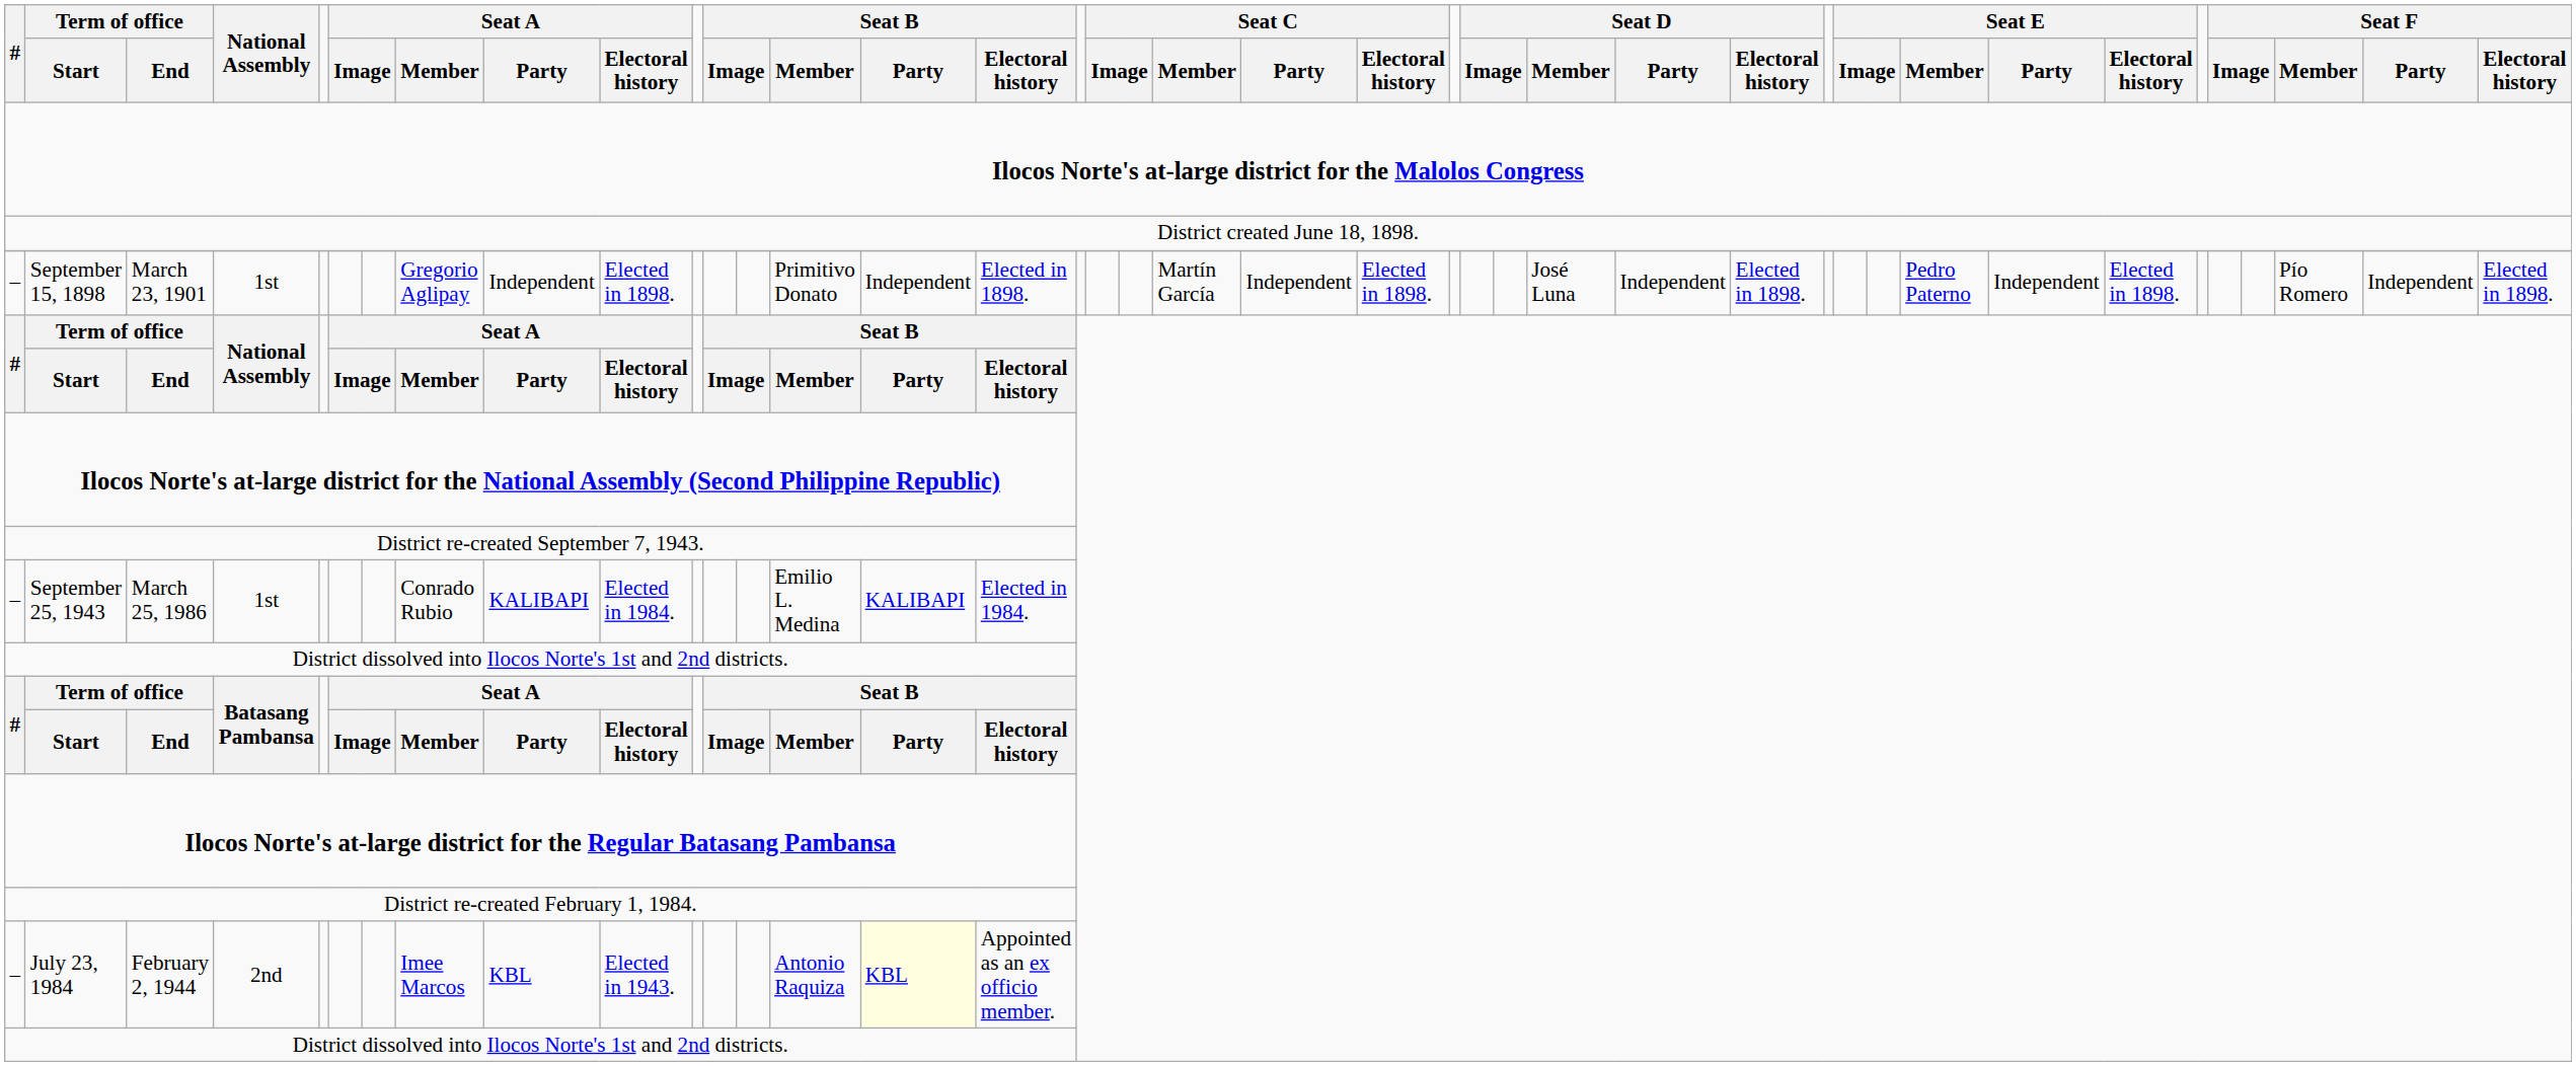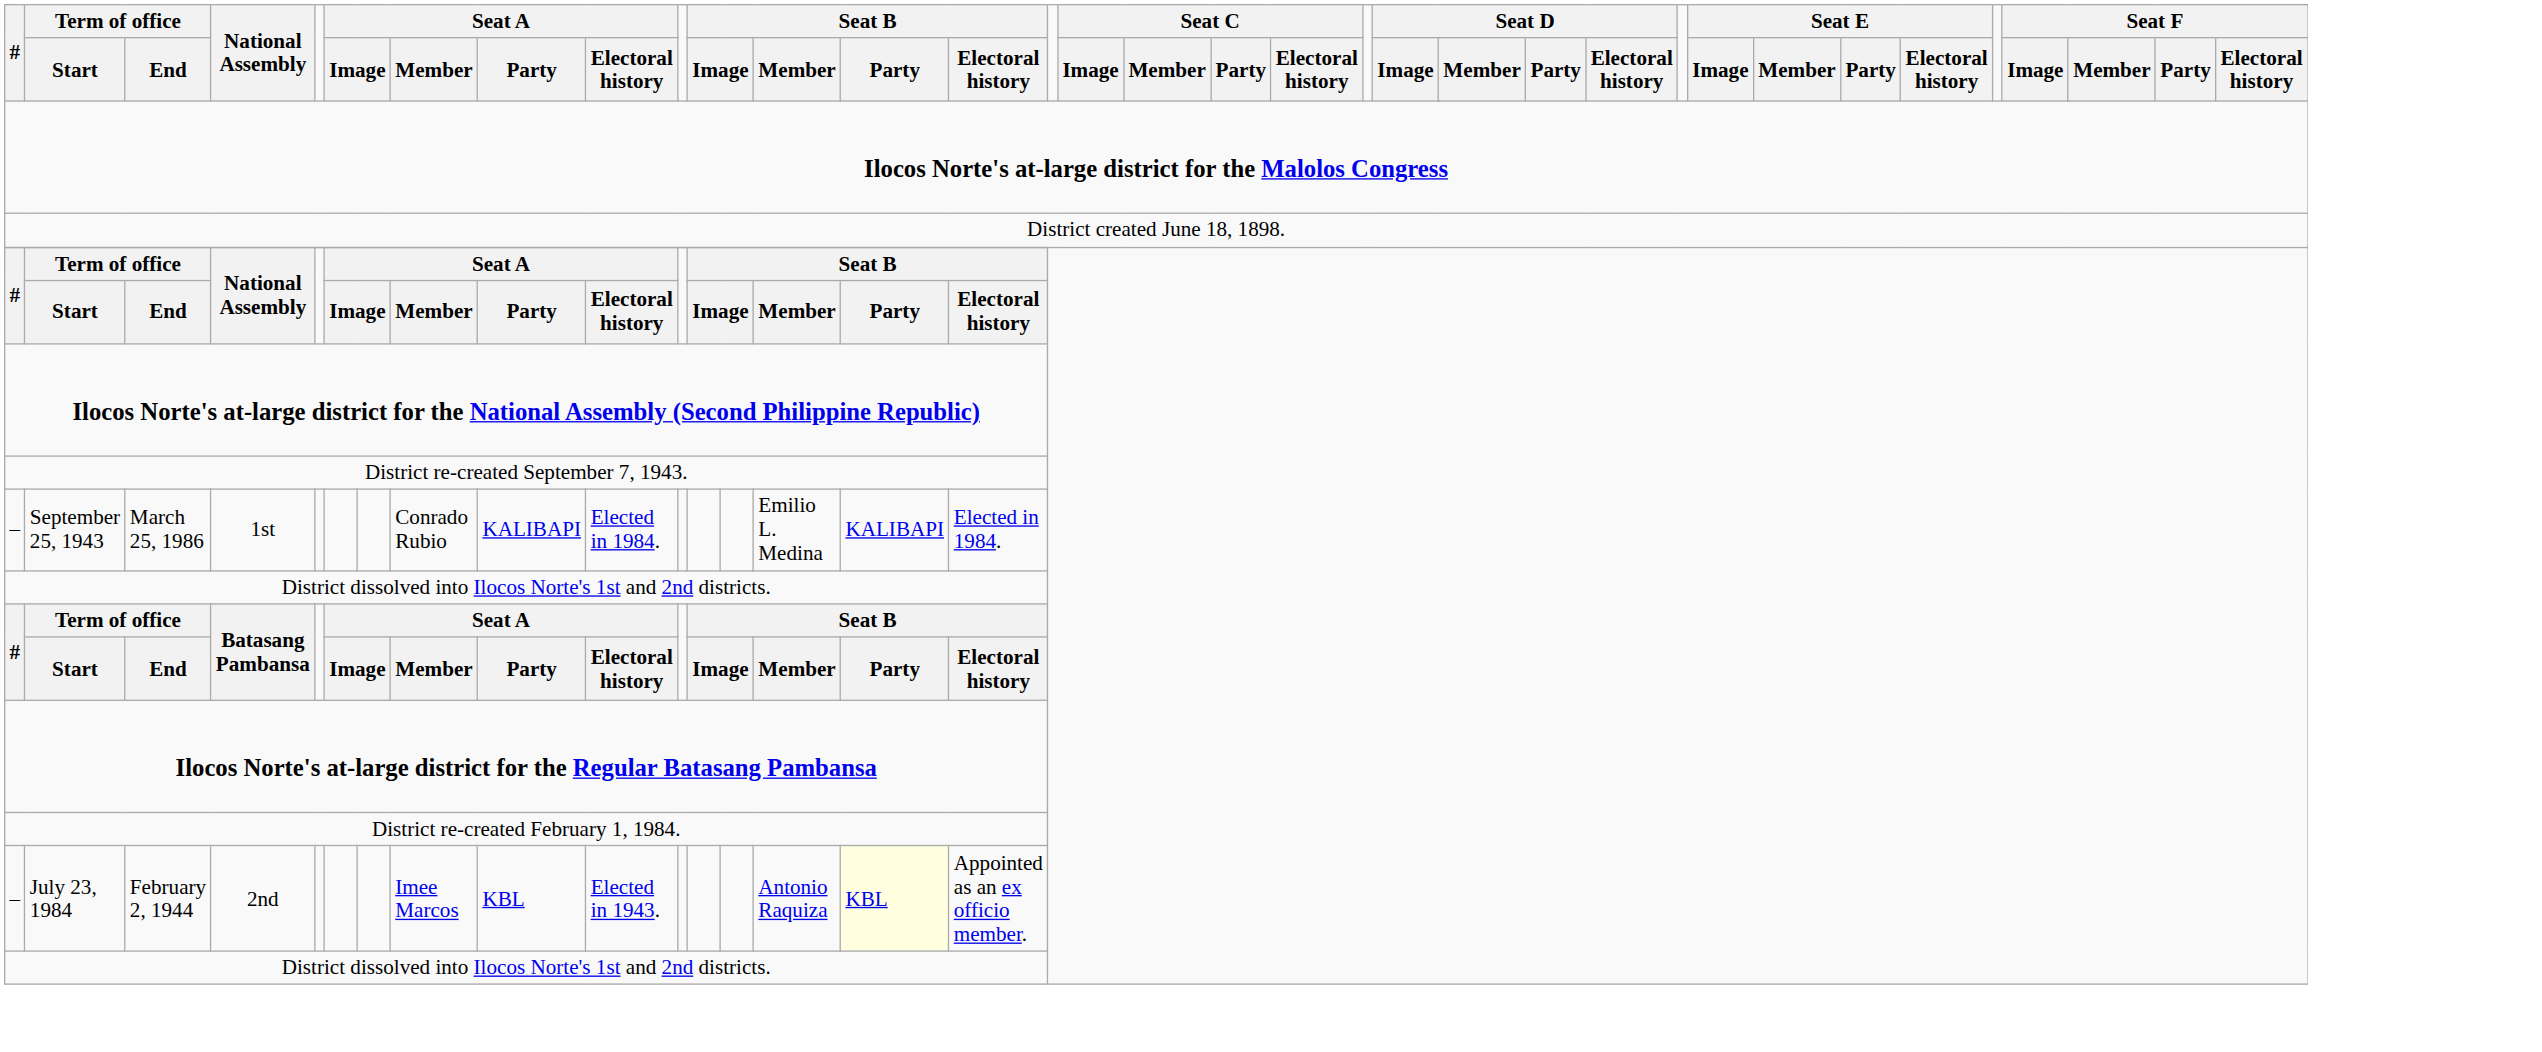- row: – | September 15, 1898 | March 23, 1901 | 1st | Gregorio Aglipay | Independent | Elected in 1898. | Primitivo Donato | Independent | Elected in 1898. | Martín García | Independent | Elected in 1898. | José Luna | Independent | Elected in 1898. | Pedro Paterno | Independent | Elected in 1898. | Pío Romero | Independent | Elected in 1898.
